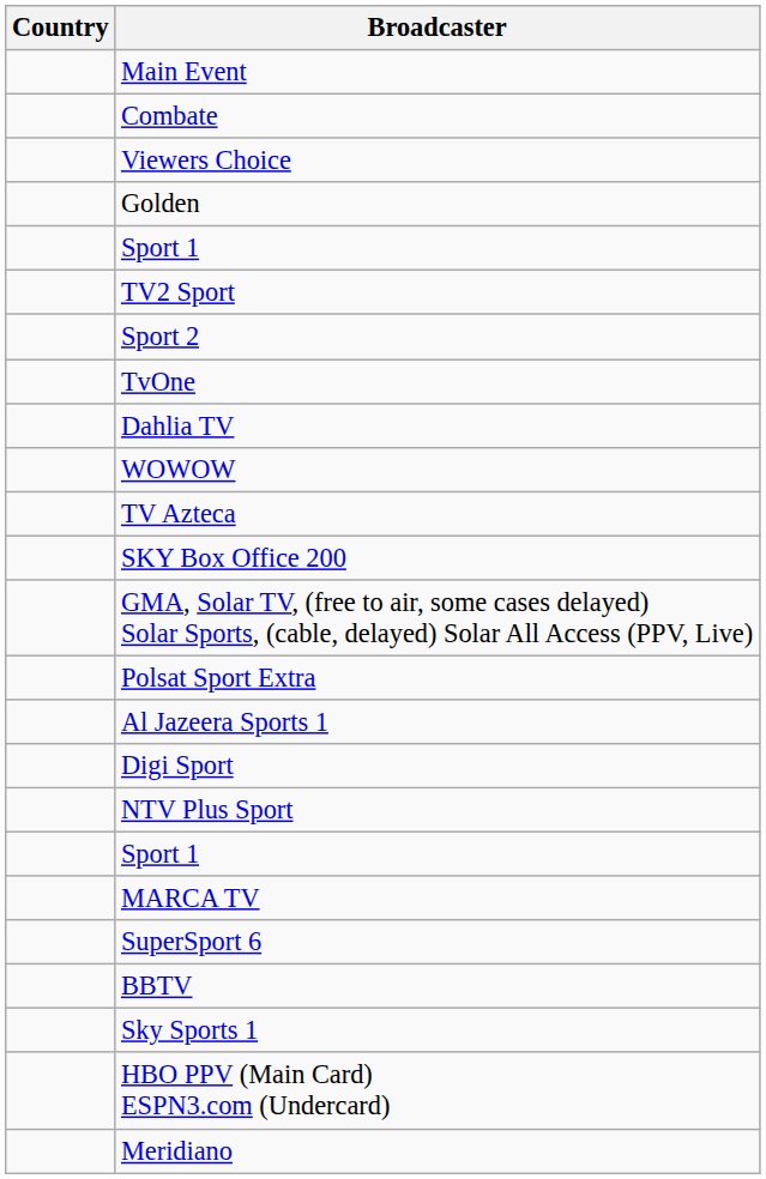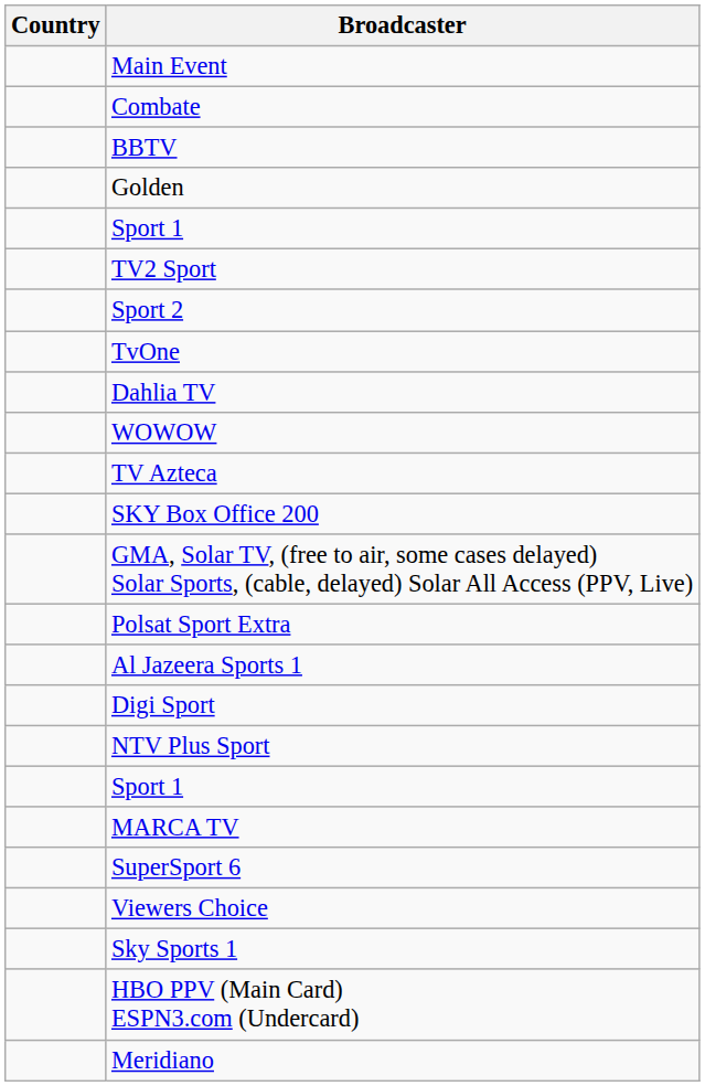row 4 | Broadcaster: Viewers Choice -> BBTV
row 22 | Broadcaster: BBTV -> Viewers Choice
